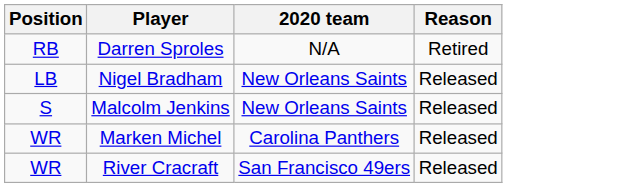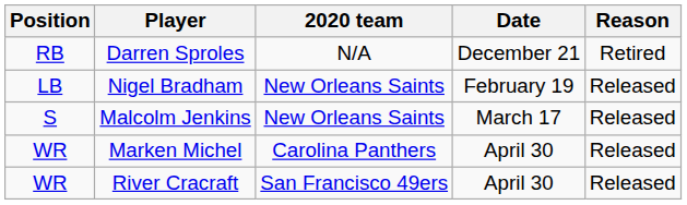+ column: Date | December 21 | February 19 | March 17 | April 30 | April 30
